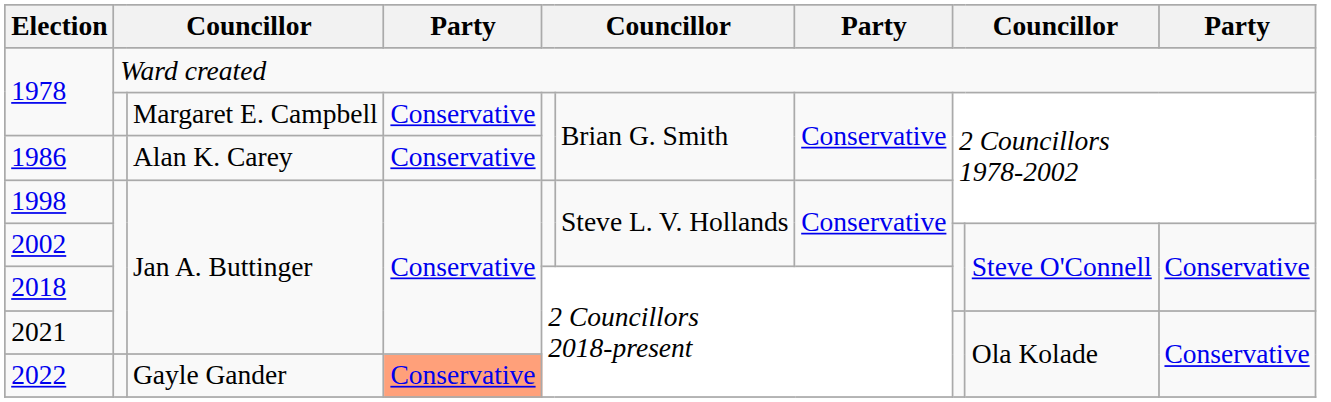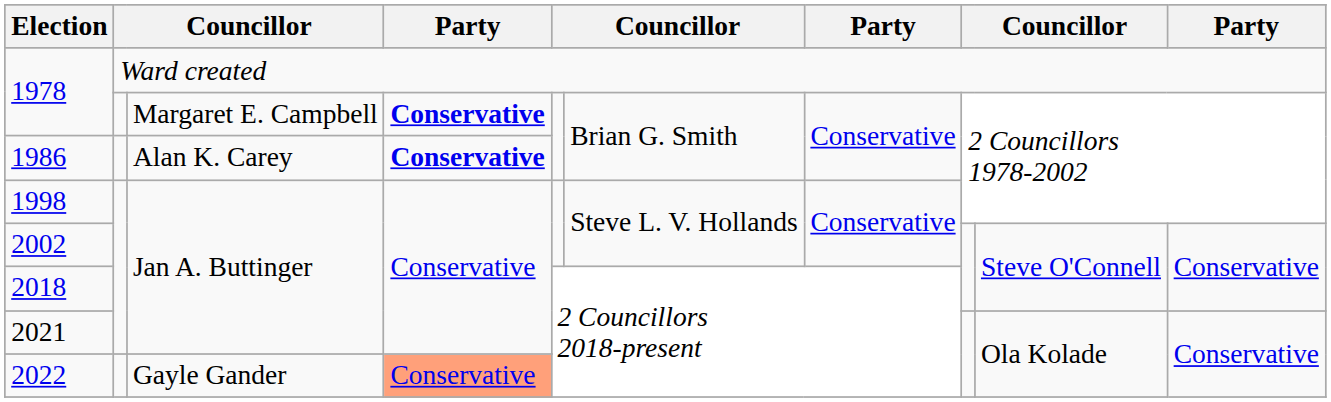1978 / Margaret E. Campbell | column 4: normal -> bold
1986 | column 4: normal -> bold
